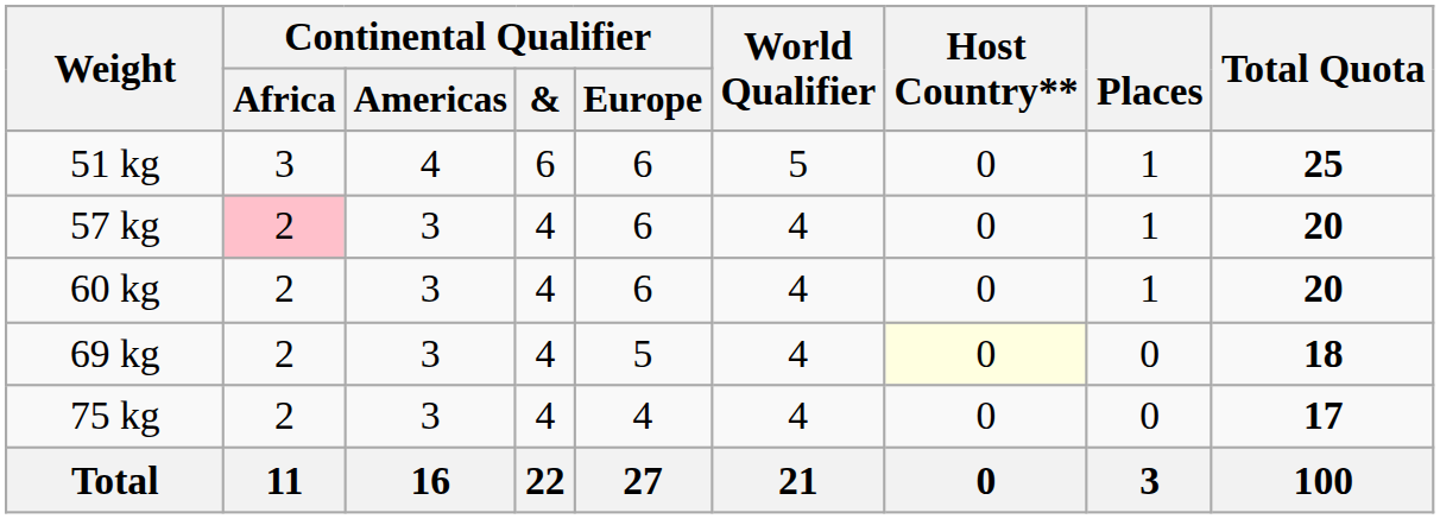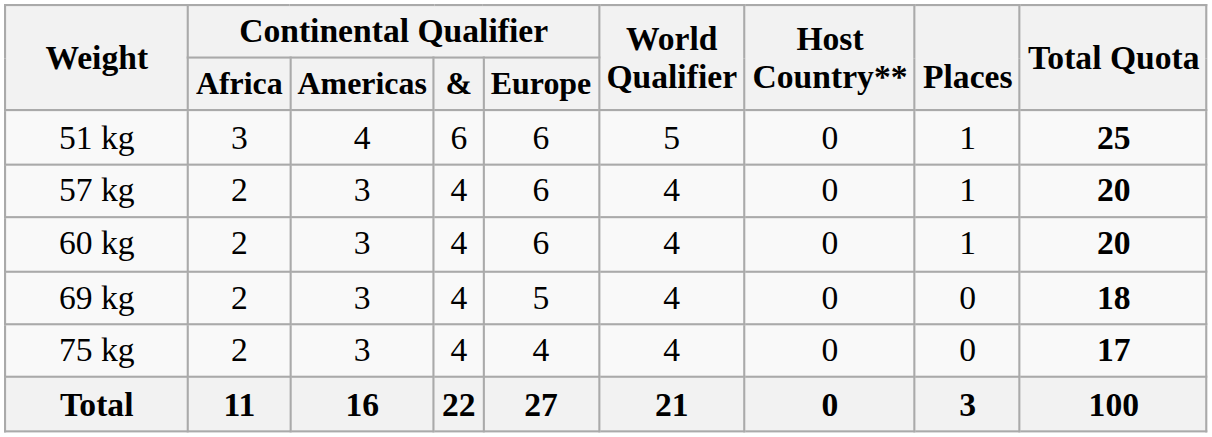57 kg | Continental Qualifier / Africa: pink background -> no background
69 kg | Host Country**: lightyellow background -> no background
